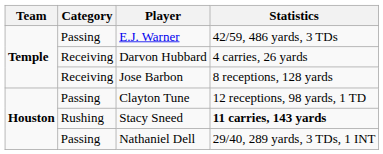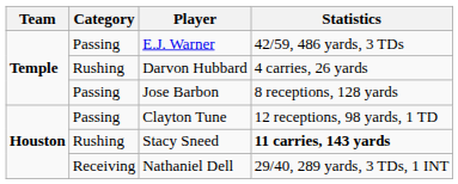Darvon Hubbard | Category: Receiving -> Rushing
Jose Barbon | Category: Receiving -> Passing
Nathaniel Dell | Category: Passing -> Receiving
